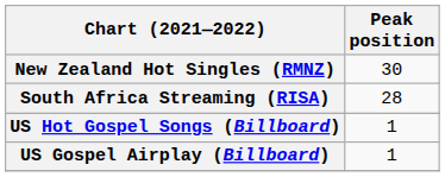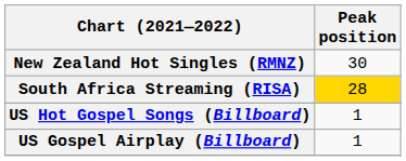South Africa Streaming (RISA) | Peak position: no background -> gold background
